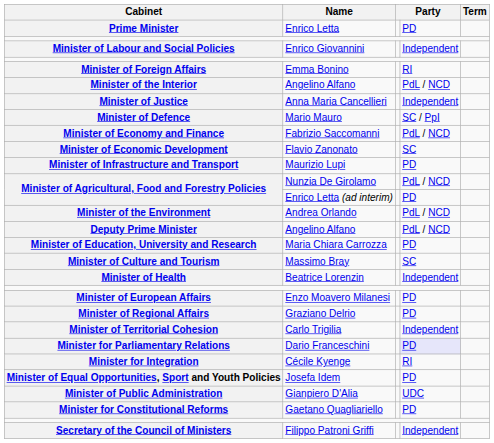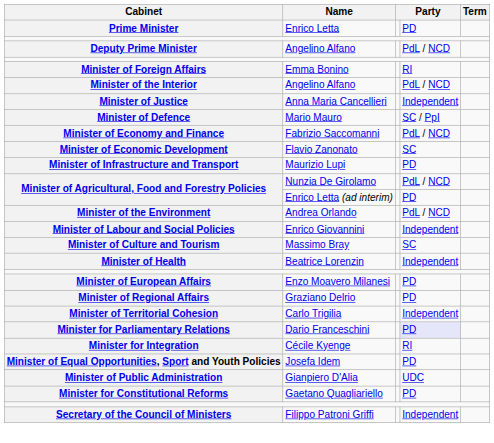rows swapped: Deputy Prime Minister <-> Minister of Labour and Social Policies
- row: Minister of Education, University and Research | Maria Chiara Carrozza | PD
